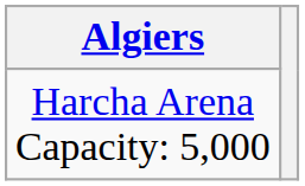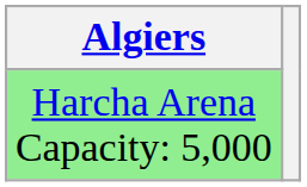Harcha Arena Capacity: 5,000 | Algiers: no background -> lightgreen background
